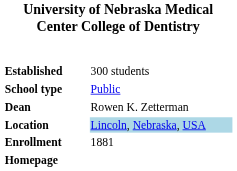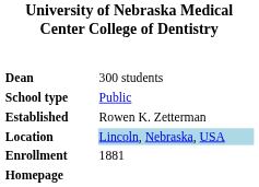row 2 | column 1: Established -> Dean
row 4 | column 1: Dean -> Established
